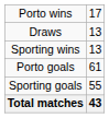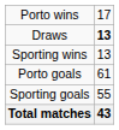Draws | column 2: normal -> bold
